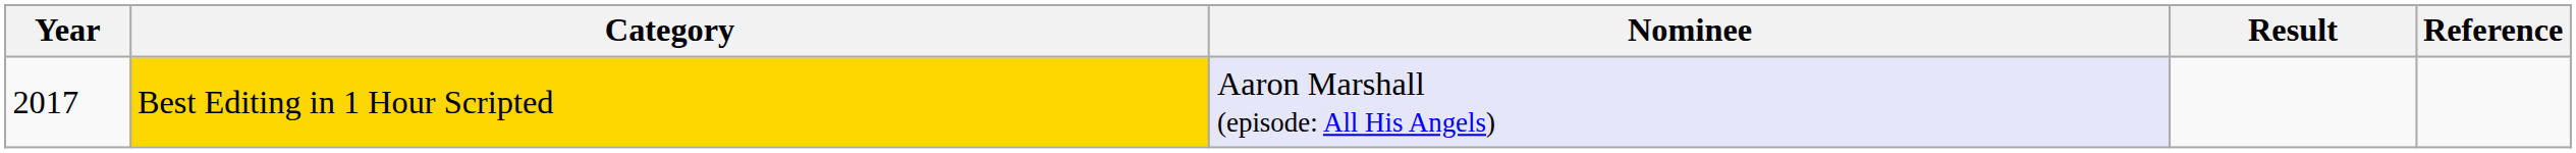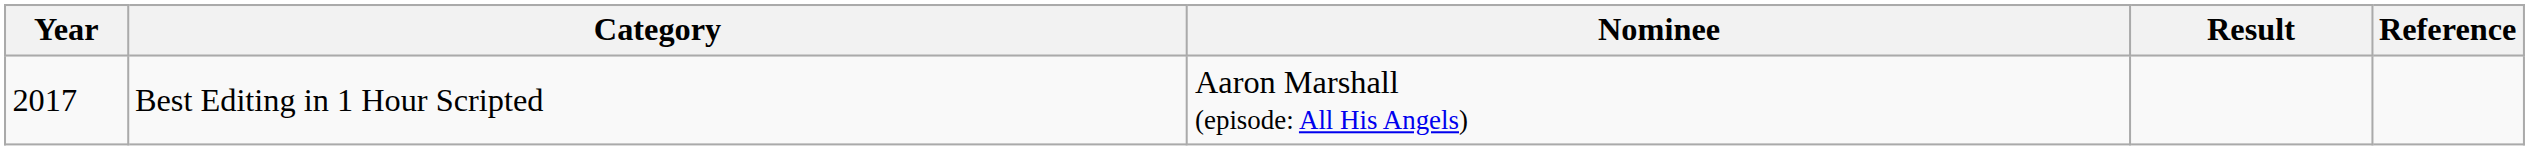row 2 | Category: gold background -> no background
row 2 | Nominee: lavender background -> no background
